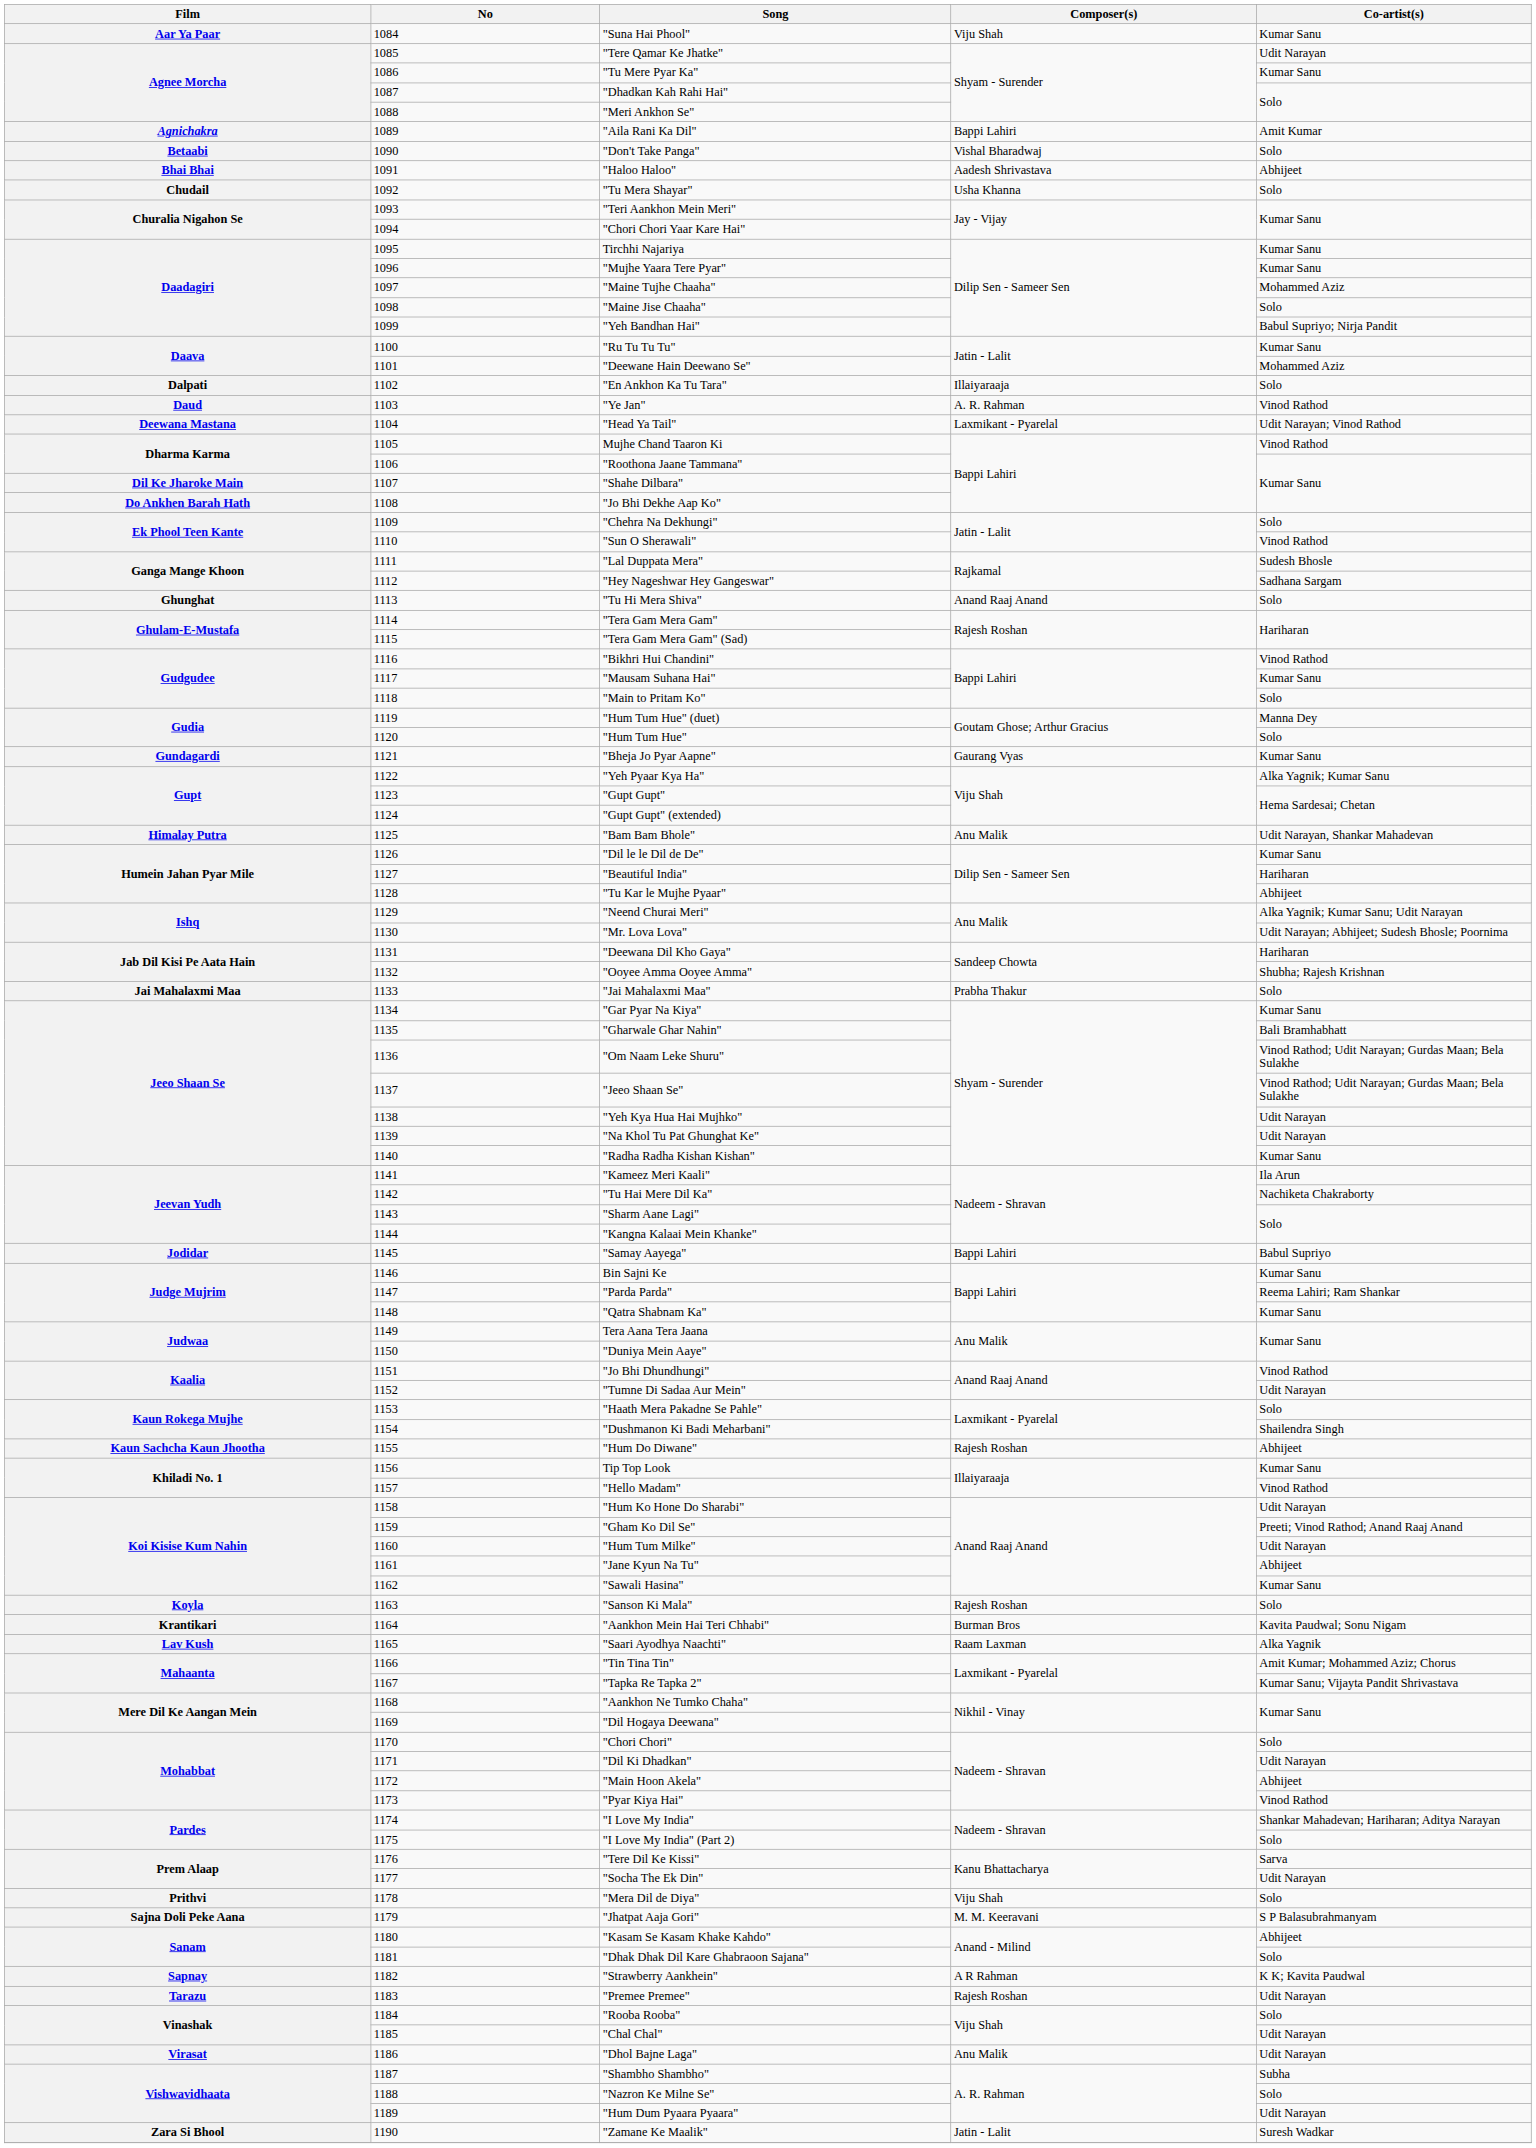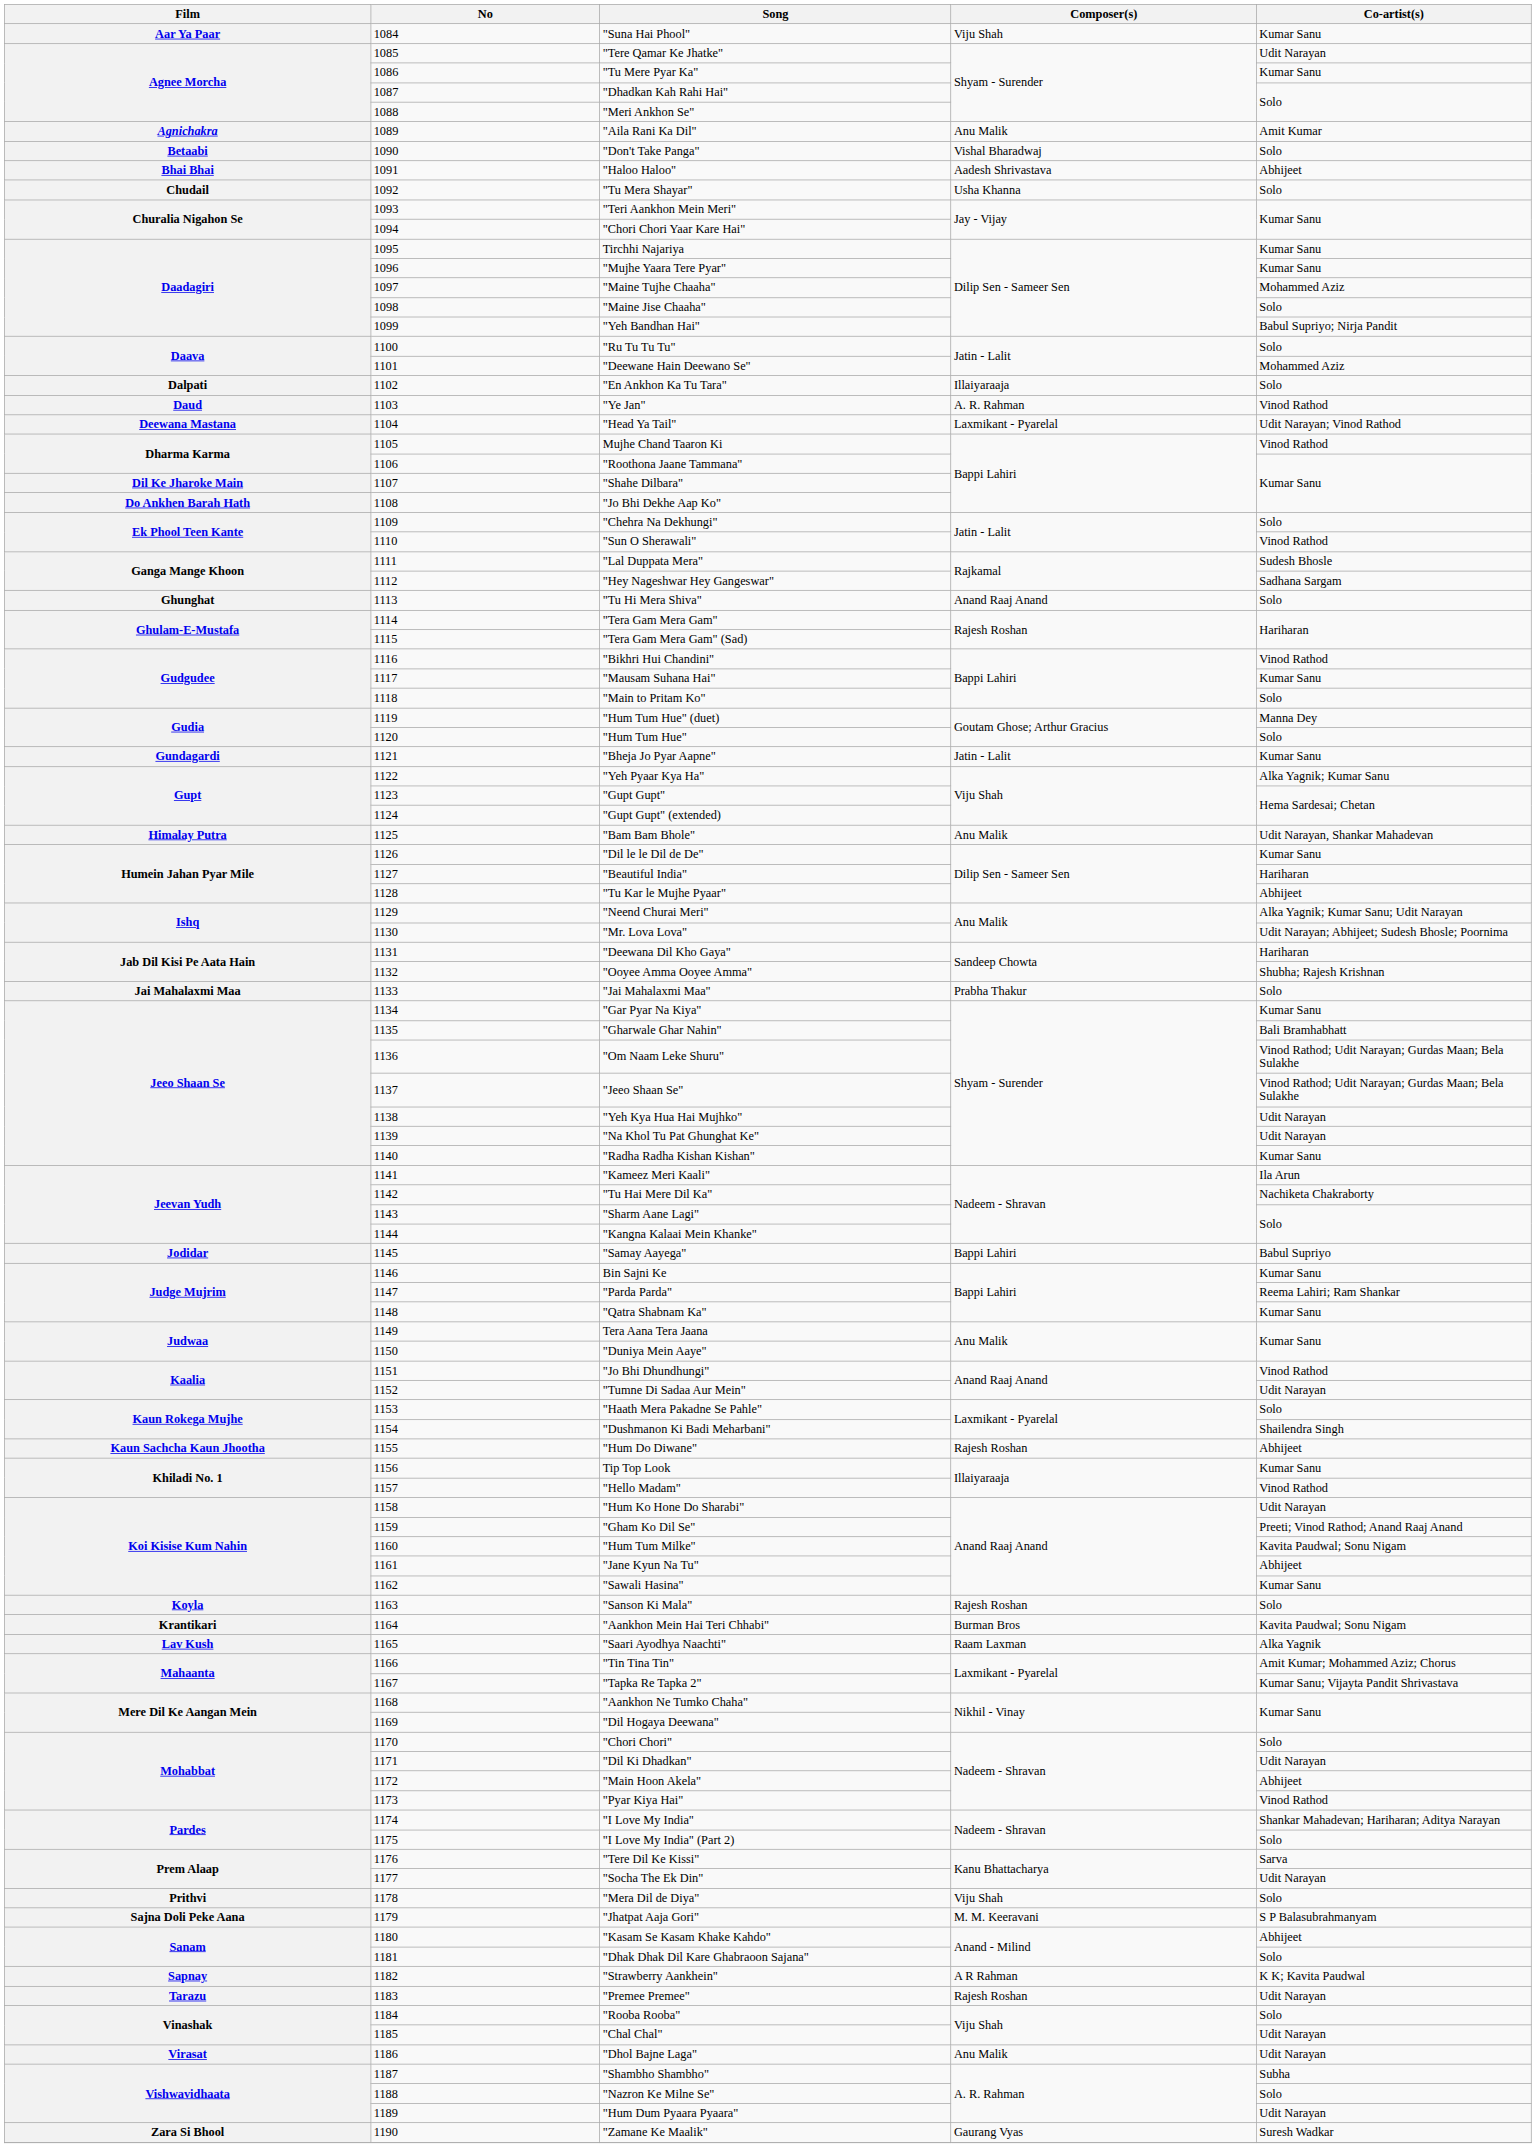"Aila Rani Ka Dil" | Composer(s): Bappi Lahiri -> Anu Malik
"Ru Tu Tu Tu" | Co-artist(s): Kumar Sanu -> Solo
"Bheja Jo Pyar Aapne" | Composer(s): Gaurang Vyas -> Jatin - Lalit
"Hum Tum Milke" | Co-artist(s): Udit Narayan -> Kavita Paudwal; Sonu Nigam
"Zamane Ke Maalik" | Composer(s): Jatin - Lalit -> Gaurang Vyas
